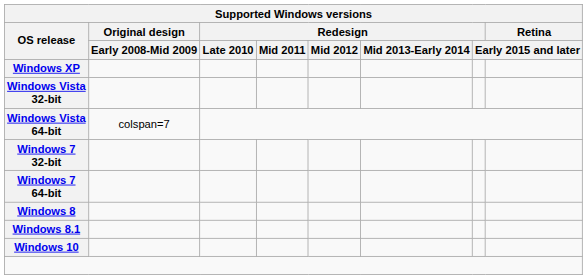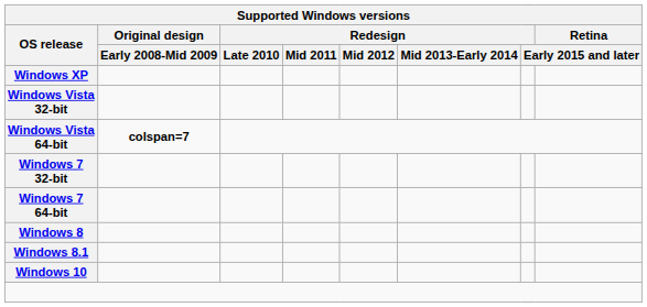Windows Vista 64-bit | column 2: normal -> bold
